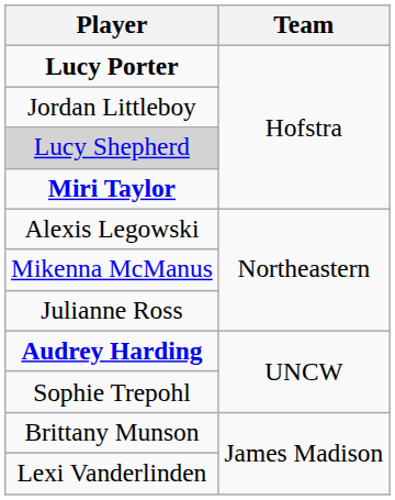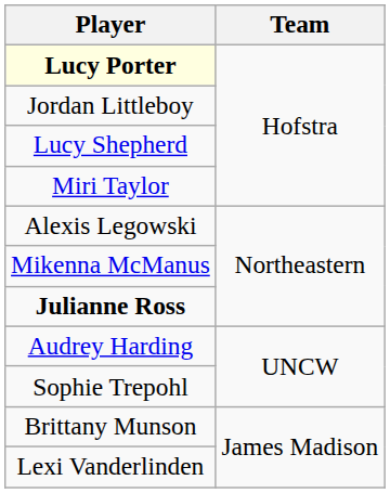Lucy Porter | Player: no background -> lightyellow background
Lucy Shepherd | Player: lightgrey background -> no background
Miri Taylor | Player: bold -> normal
Julianne Ross | Player: normal -> bold
Audrey Harding | Player: bold -> normal
